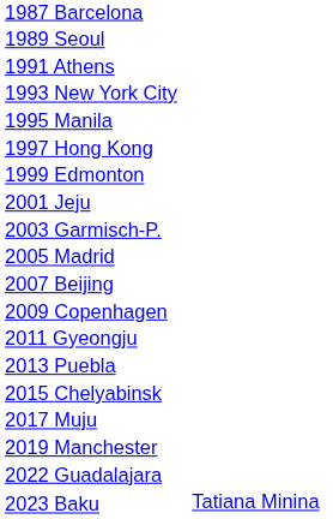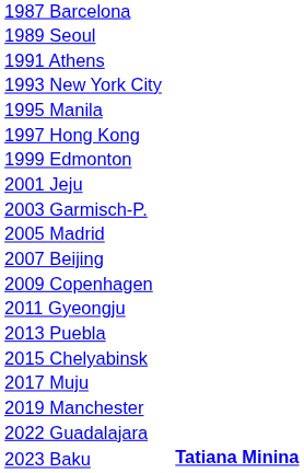2023 Baku / Tatiana Minina | column 2: normal -> bold
